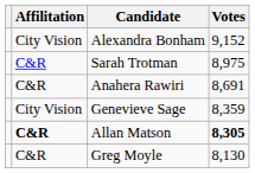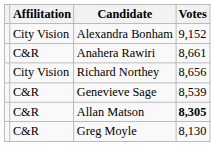- row: C&R | Sarah Trotman | 8,975
Anahera Rawiri | Votes: 8,691 -> 8,661
+ row: City Vision | Richard Northey | 8,656
Genevieve Sage | Affilitation: City Vision -> C&R
Genevieve Sage | Votes: 8,359 -> 8,539
Allan Matson | Affilitation: bold -> normal
